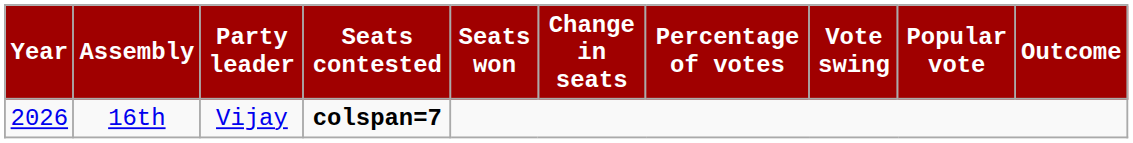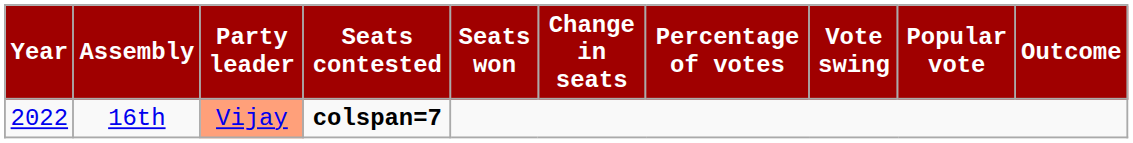16th | Year: 2026 -> 2022
16th | Party leader: no background -> lightsalmon background
